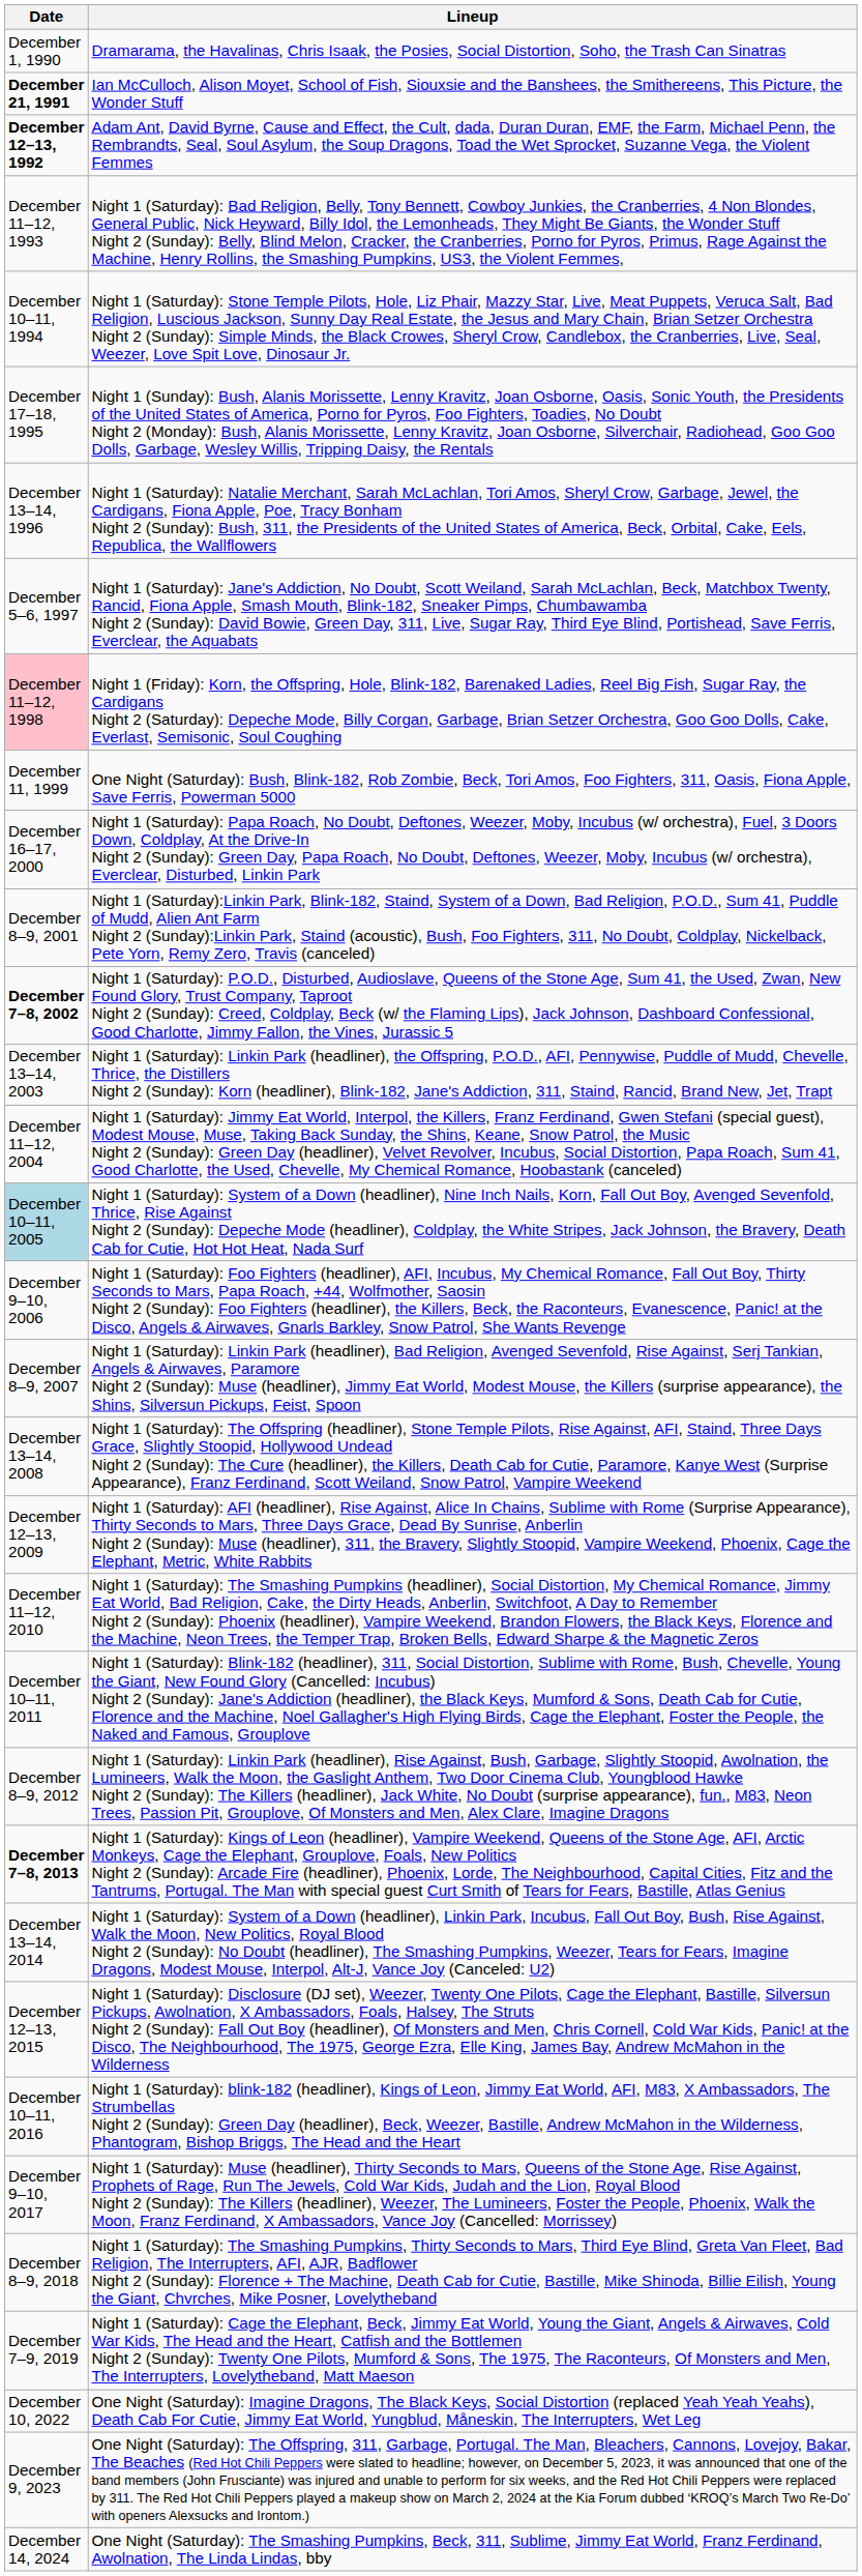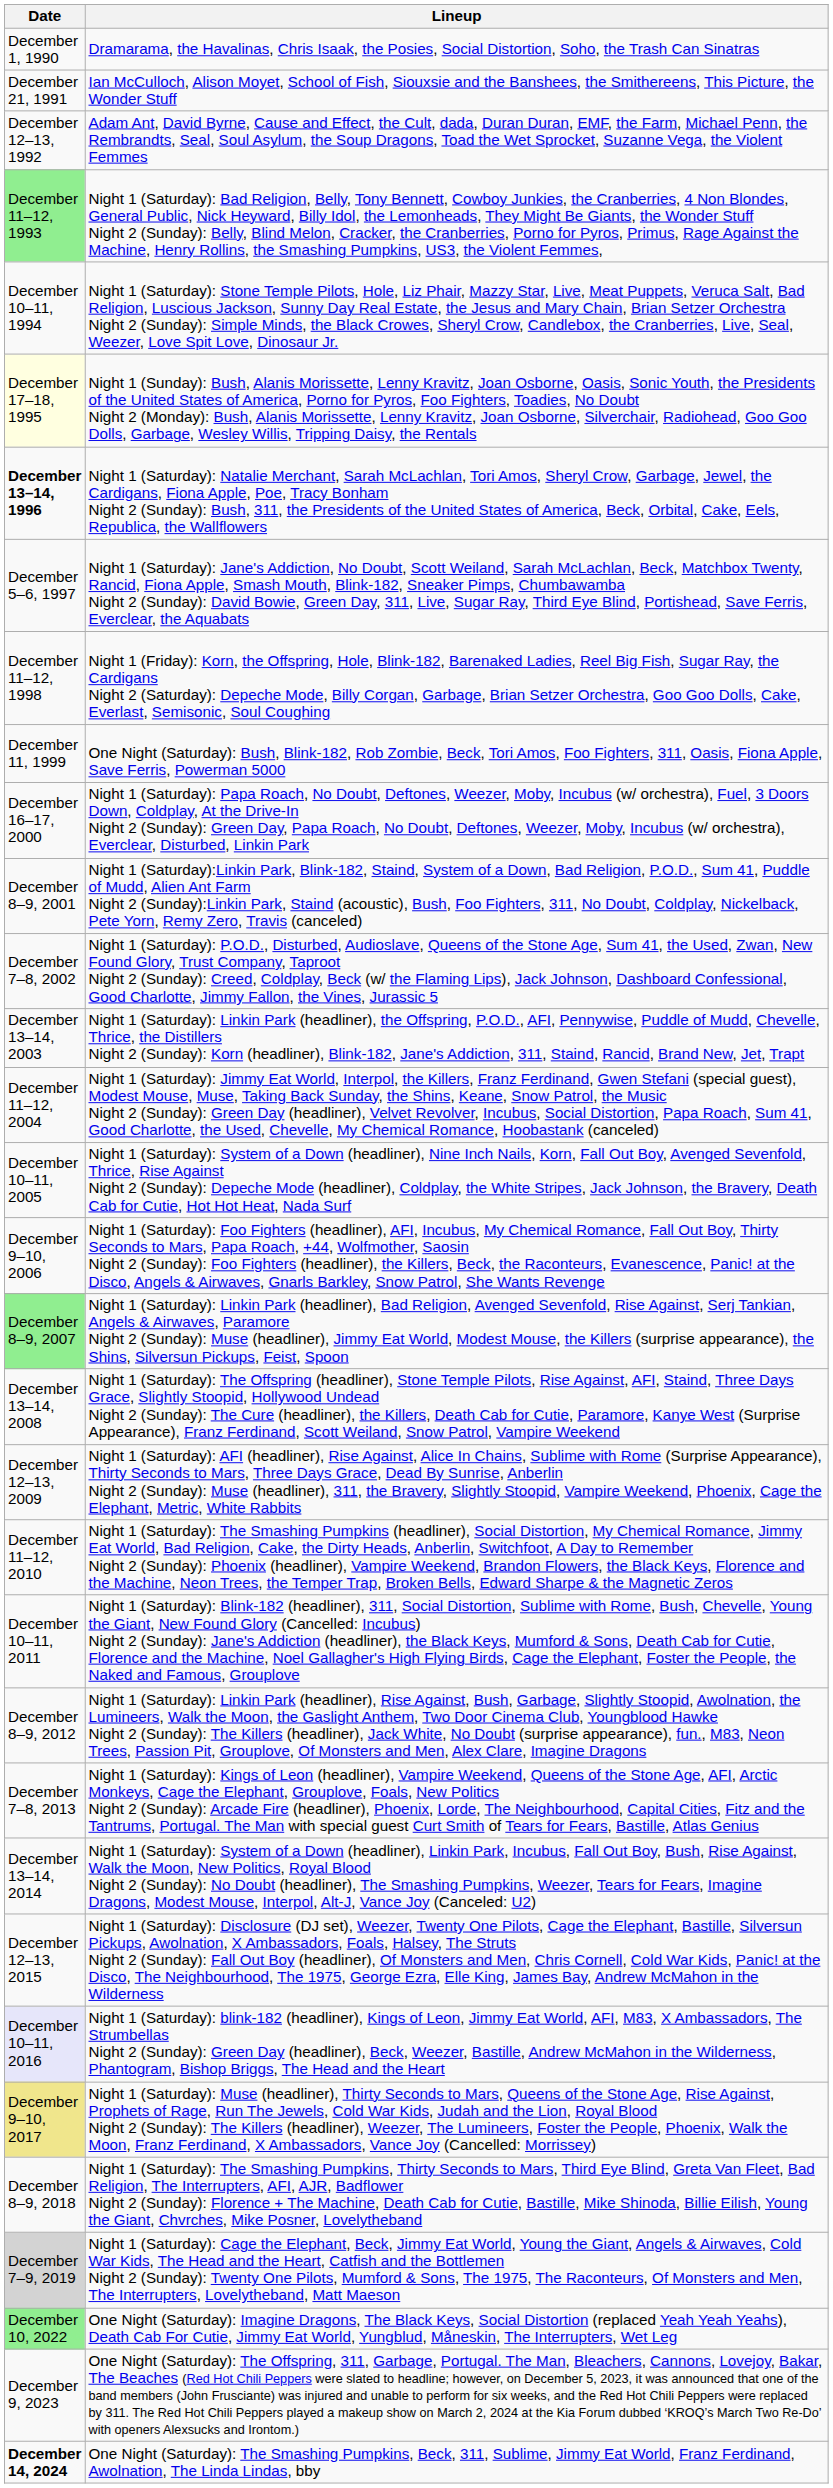December 21, 1991 | Date: bold -> normal
December 12–13, 1992 | Date: bold -> normal
December 11–12, 1993 | Date: no background -> lightgreen background
December 17–18, 1995 | Date: no background -> lightyellow background
December 13–14, 1996 | Date: normal -> bold
December 11–12, 1998 | Date: pink background -> no background
December 7–8, 2002 | Date: bold -> normal
December 10–11, 2005 | Date: lightblue background -> no background
December 8–9, 2007 | Date: no background -> lightgreen background
December 7–8, 2013 | Date: bold -> normal
December 10–11, 2016 | Date: no background -> lavender background
December 9–10, 2017 | Date: no background -> khaki background
December 7–9, 2019 | Date: no background -> lightgrey background
December 10, 2022 | Date: no background -> lightgreen background
December 14, 2024 | Date: normal -> bold
